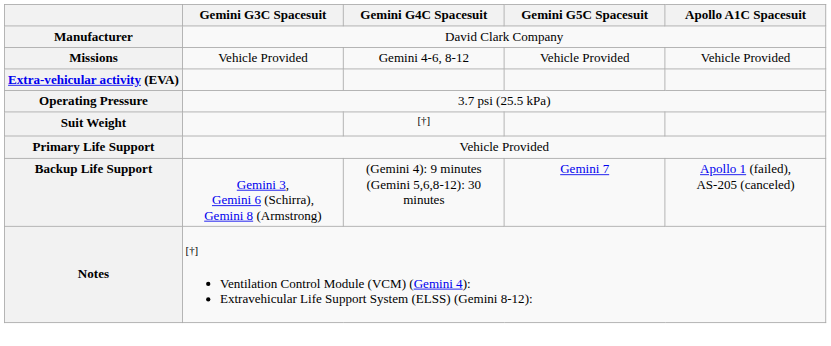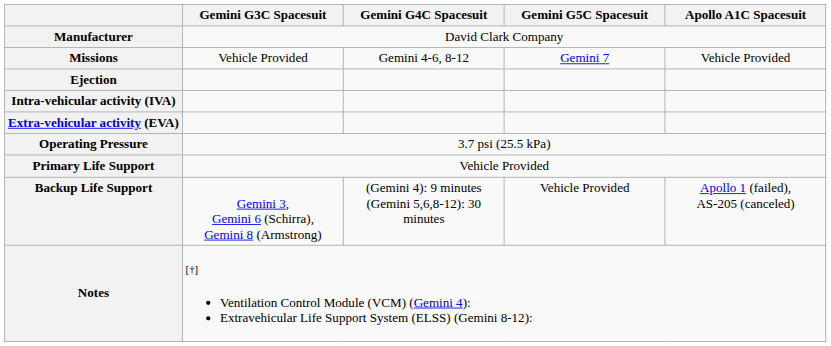Missions | Gemini G5C Spacesuit: Vehicle Provided -> Gemini 7
+ row: Ejection
+ row: Intra-vehicular activity (IVA)
- row: Suit Weight | [†]
Backup Life Support | Gemini G5C Spacesuit: Gemini 7 -> Vehicle Provided
